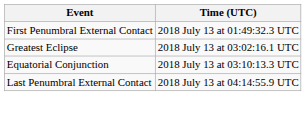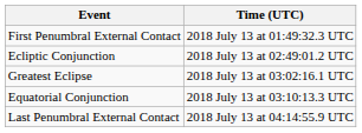+ row: Ecliptic Conjunction | 2018 July 13 at 02:49:01.2 UTC
